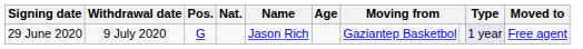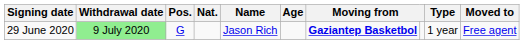29 June 2020 | Withdrawal date: no background -> lightgreen background
29 June 2020 | column 7: normal -> bold
29 June 2020 | Type: lavender background -> no background
